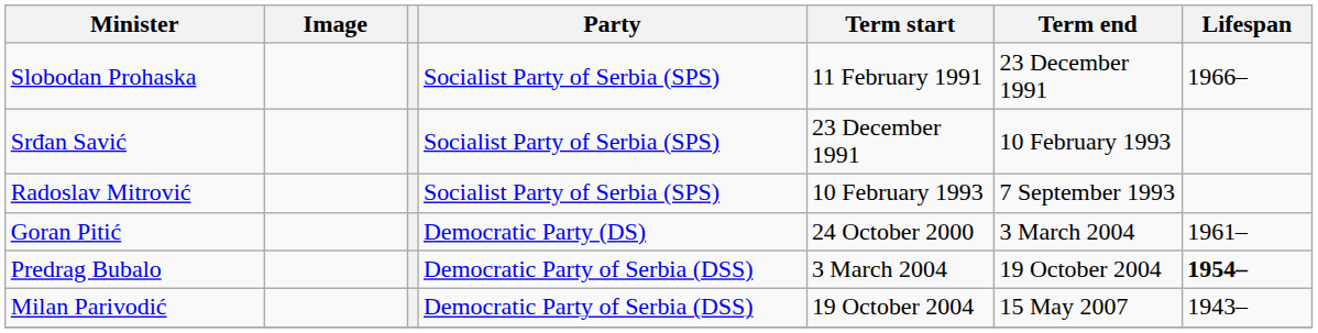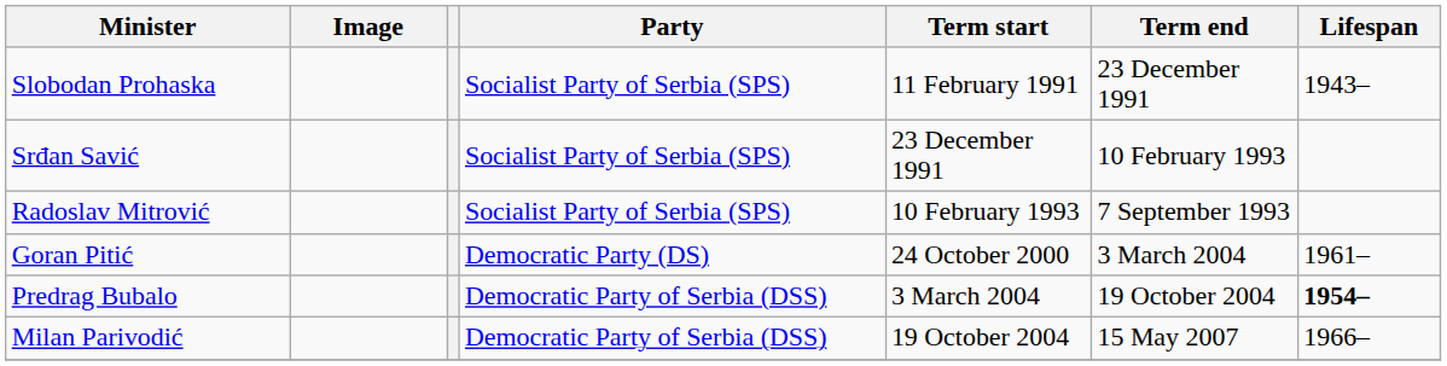Slobodan Prohaska | Lifespan: 1966– -> 1943–
Milan Parivodić | Lifespan: 1943– -> 1966–
